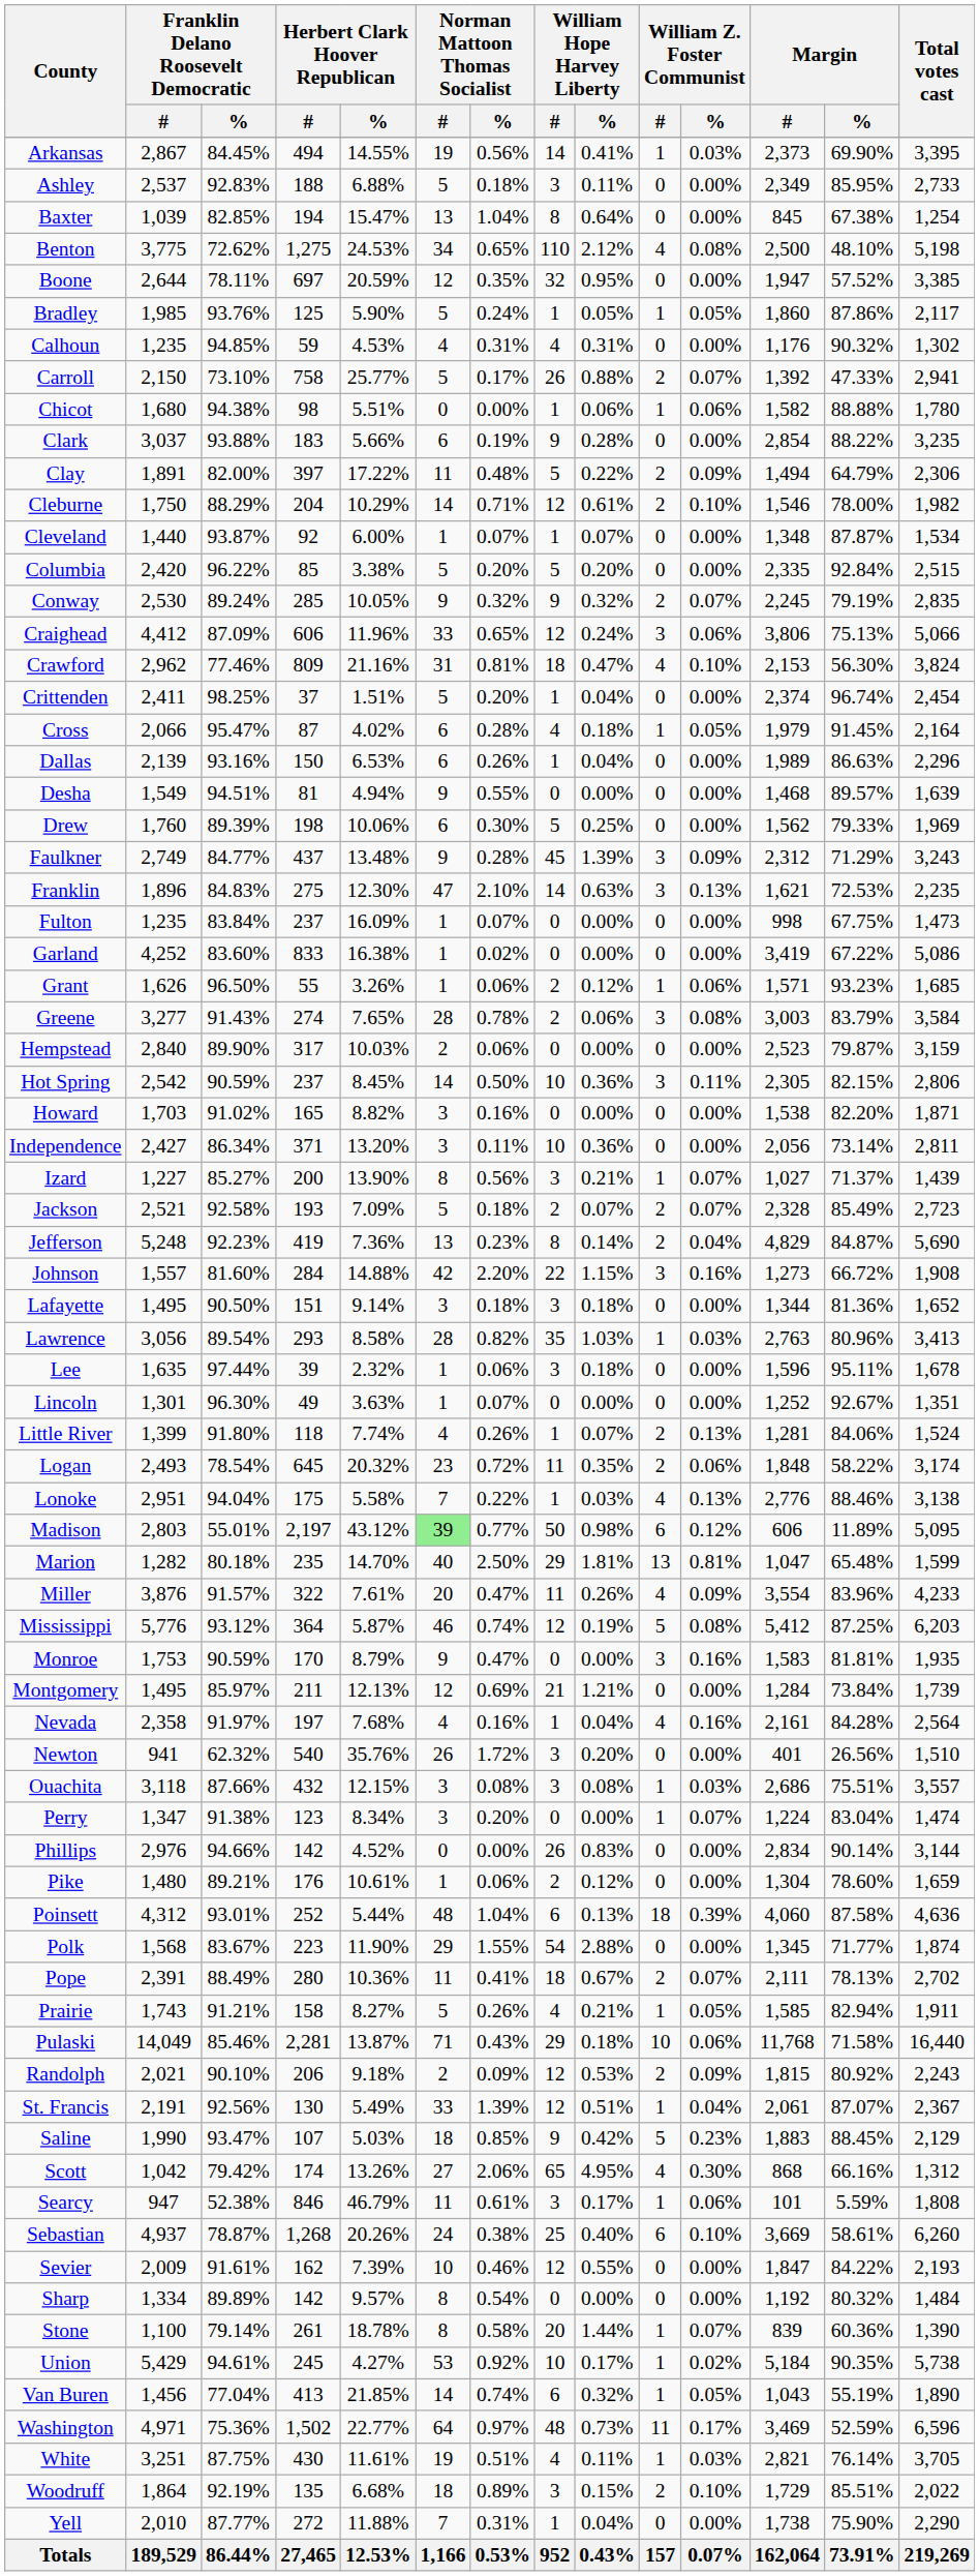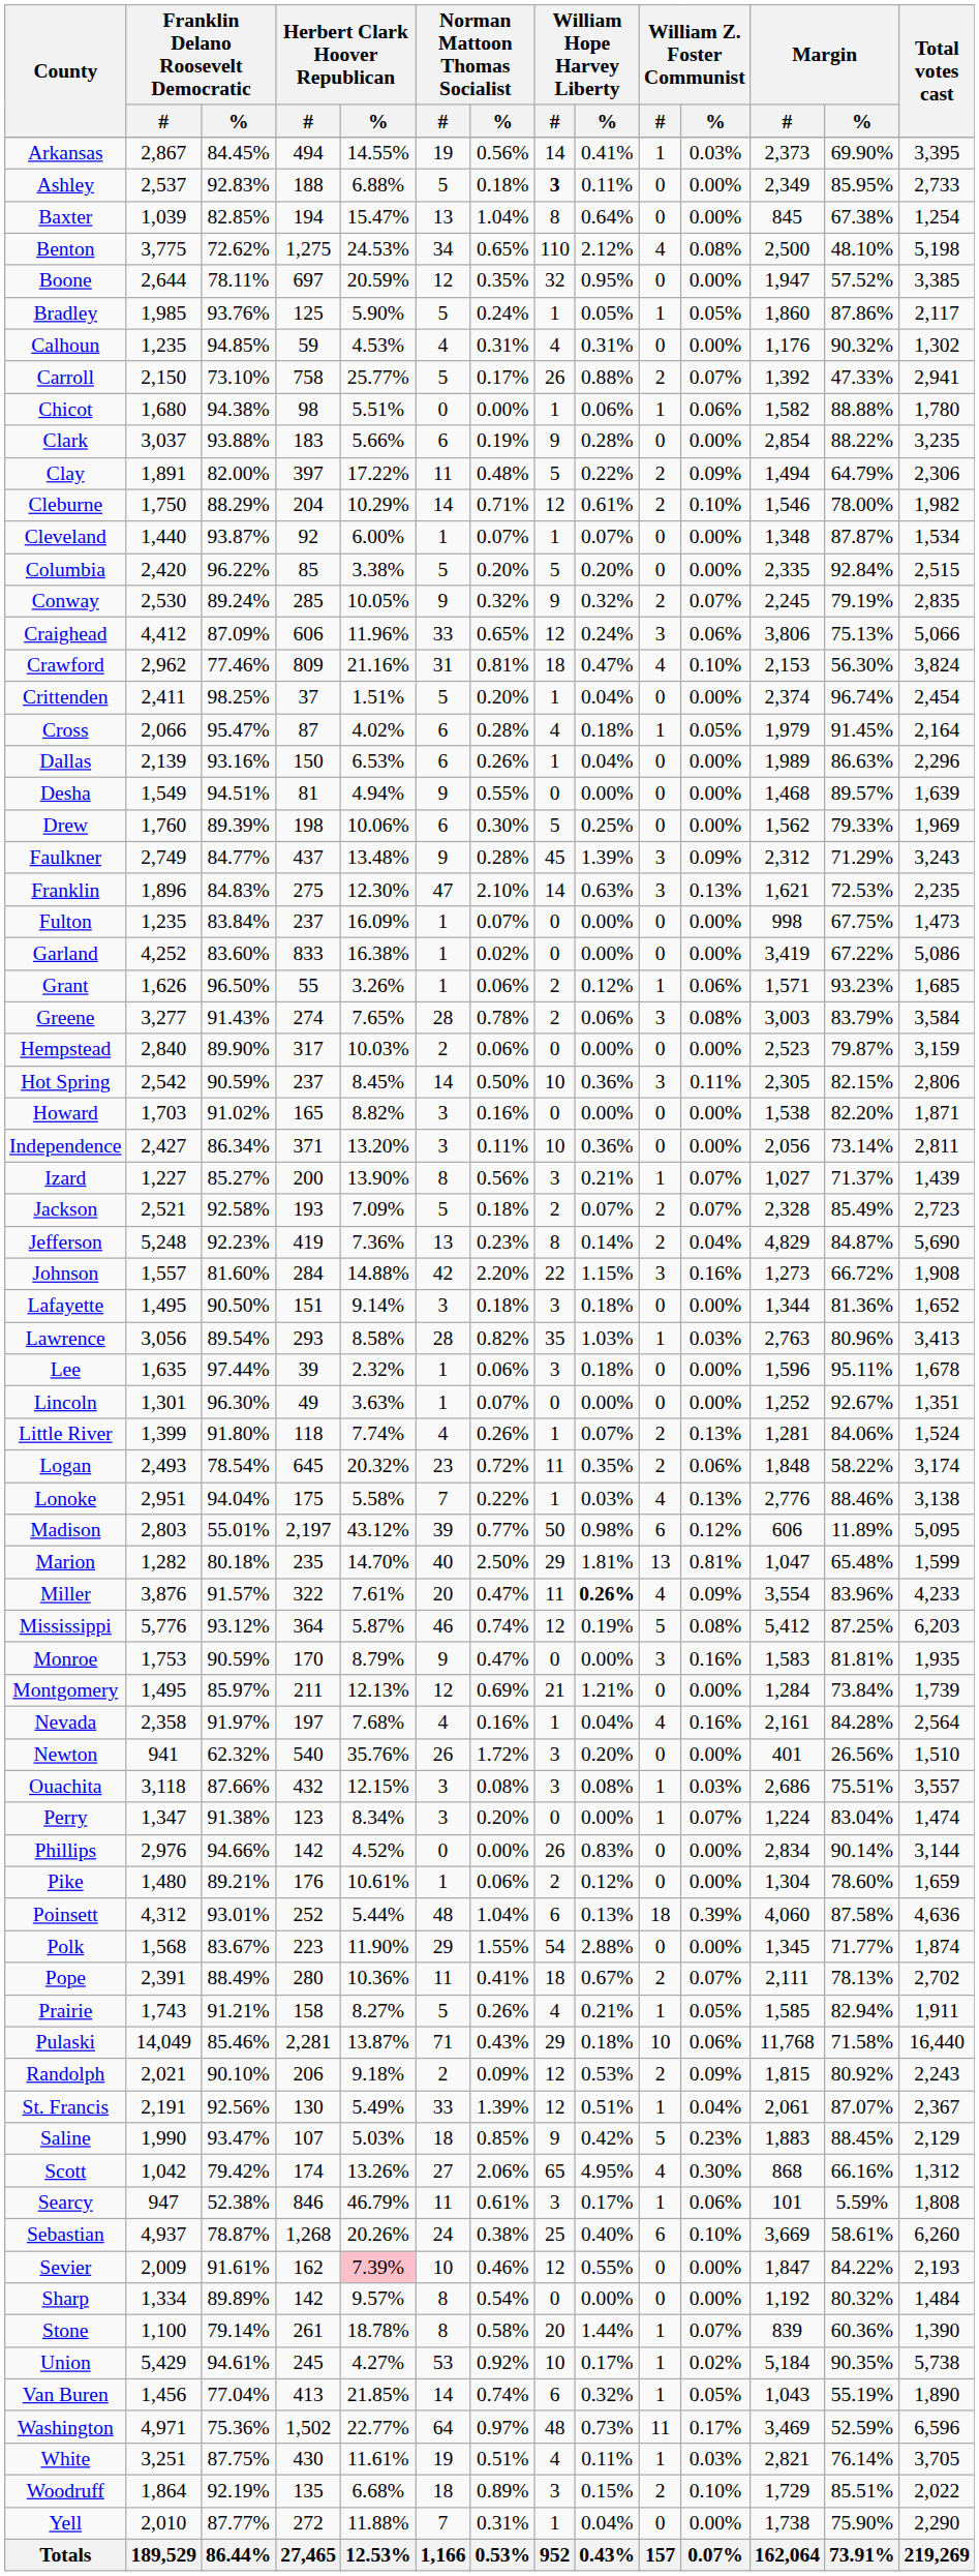Ashley | William Hope Harvey Liberty / #: normal -> bold
Madison | Norman Mattoon Thomas Socialist / #: lightgreen background -> no background
Miller | William Hope Harvey Liberty / %: normal -> bold
Sevier | Herbert Clark Hoover Republican / %: no background -> pink background
